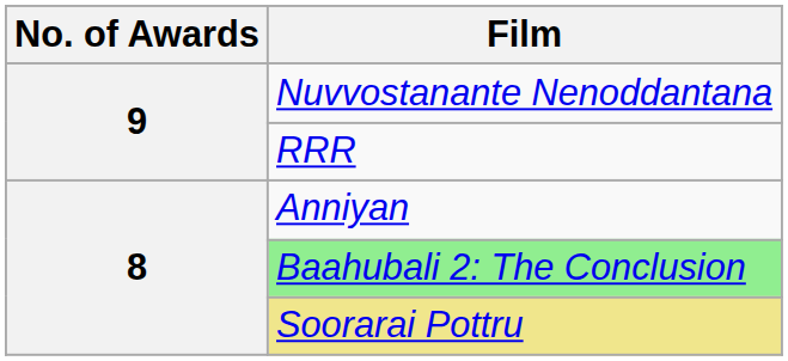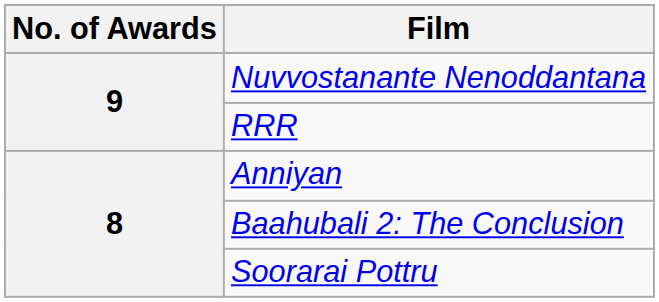Baahubali 2: The Conclusion | Film: lightgreen background -> no background
Soorarai Pottru | Film: khaki background -> no background
